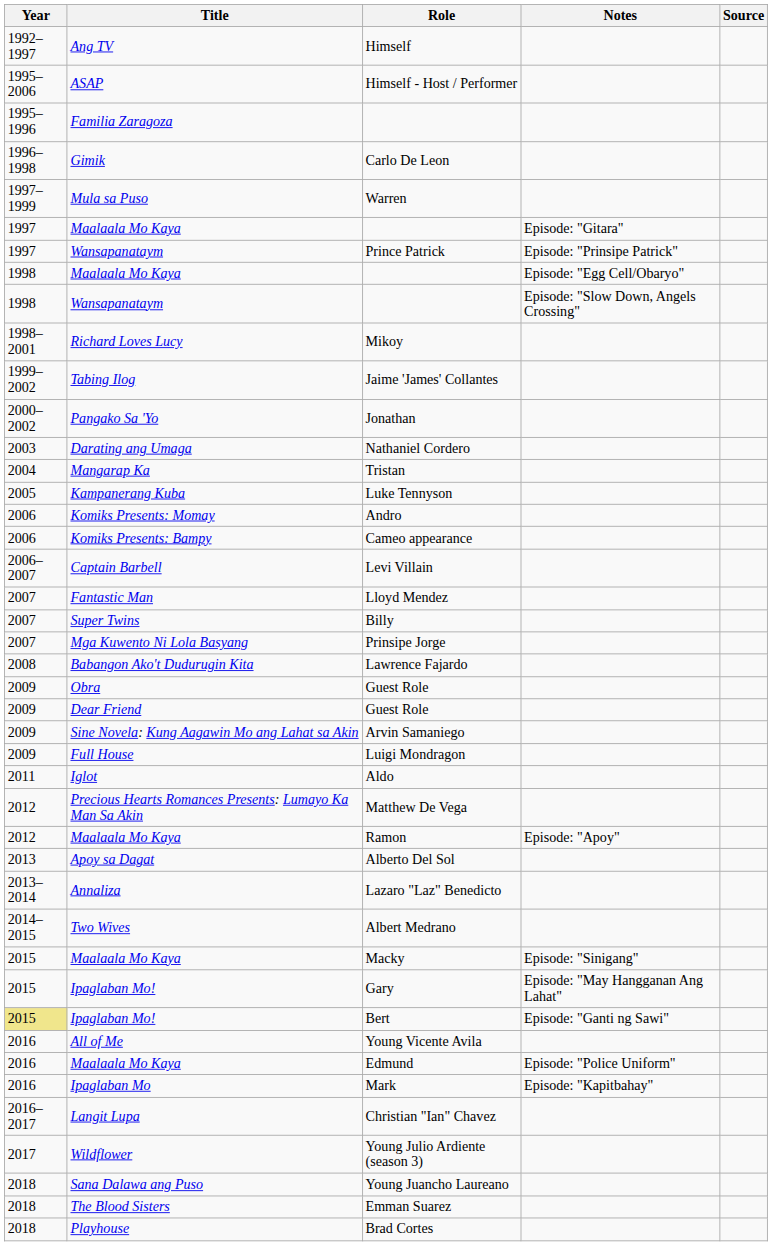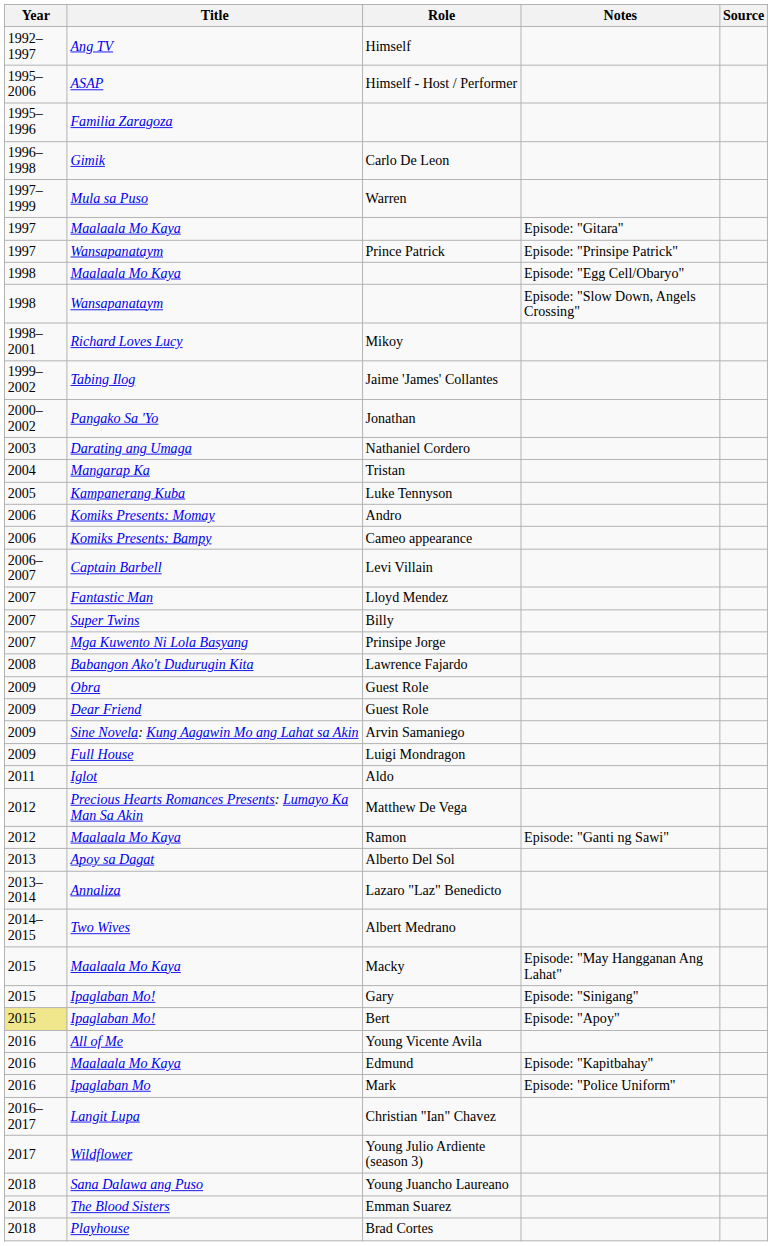Ramon | Notes: Episode: "Apoy" -> Episode: "Ganti ng Sawi"
Macky | Notes: Episode: "Sinigang" -> Episode: "May Hangganan Ang Lahat"
Gary | Notes: Episode: "May Hangganan Ang Lahat" -> Episode: "Sinigang"
Bert | Notes: Episode: "Ganti ng Sawi" -> Episode: "Apoy"
Edmund | Notes: Episode: "Police Uniform" -> Episode: "Kapitbahay"
Mark | Notes: Episode: "Kapitbahay" -> Episode: "Police Uniform"
